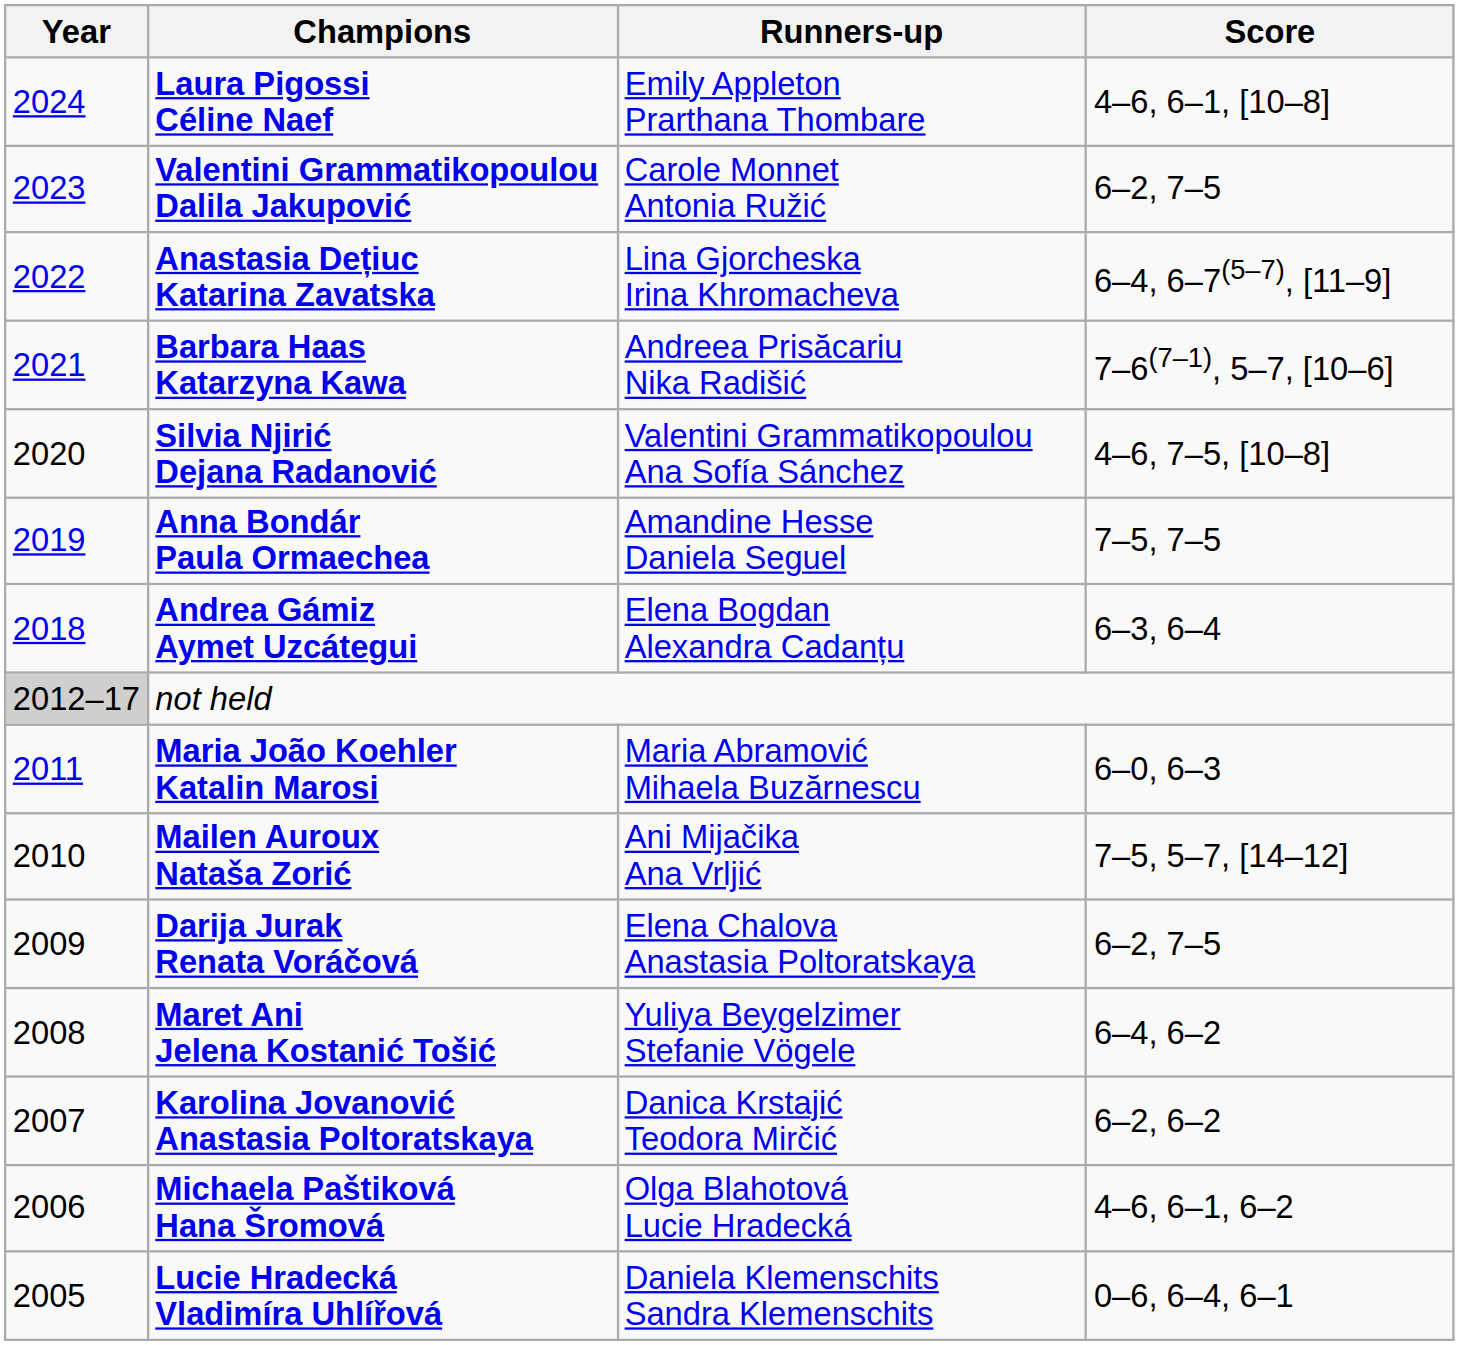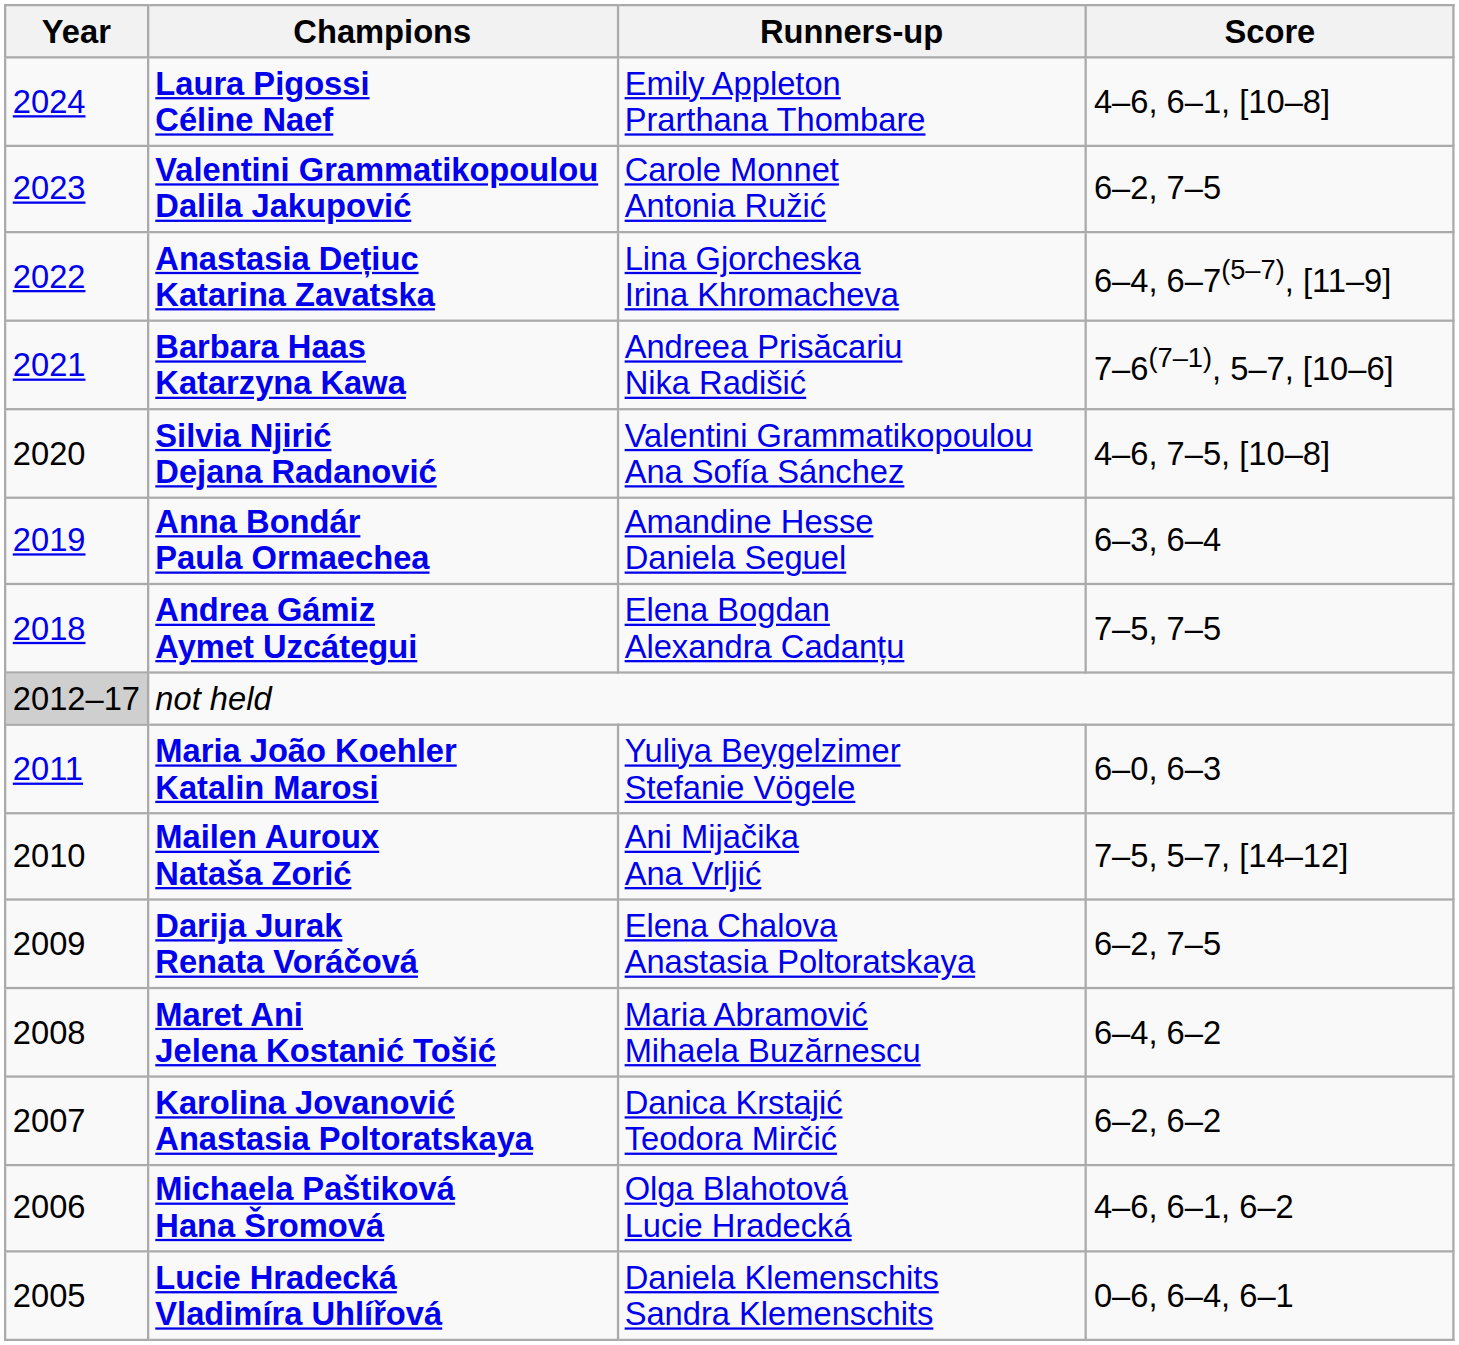Anna Bondár Paula Ormaechea | Score: 7–5, 7–5 -> 6–3, 6–4
Andrea Gámiz Aymet Uzcátegui | Score: 6–3, 6–4 -> 7–5, 7–5
Maria João Koehler Katalin Marosi | Runners-up: Maria Abramović Mihaela Buzărnescu -> Yuliya Beygelzimer Stefanie Vögele
Maret Ani Jelena Kostanić Tošić | Runners-up: Yuliya Beygelzimer Stefanie Vögele -> Maria Abramović Mihaela Buzărnescu
